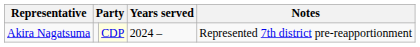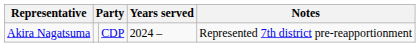Akira Nagatsuma | column 3: lightyellow background -> no background
